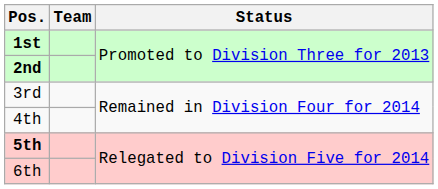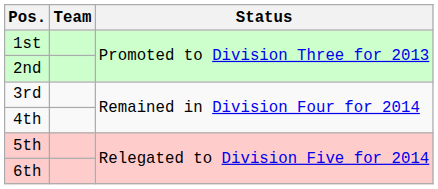1st | Pos.: bold -> normal
2nd | Pos.: bold -> normal
5th | Pos.: bold -> normal
